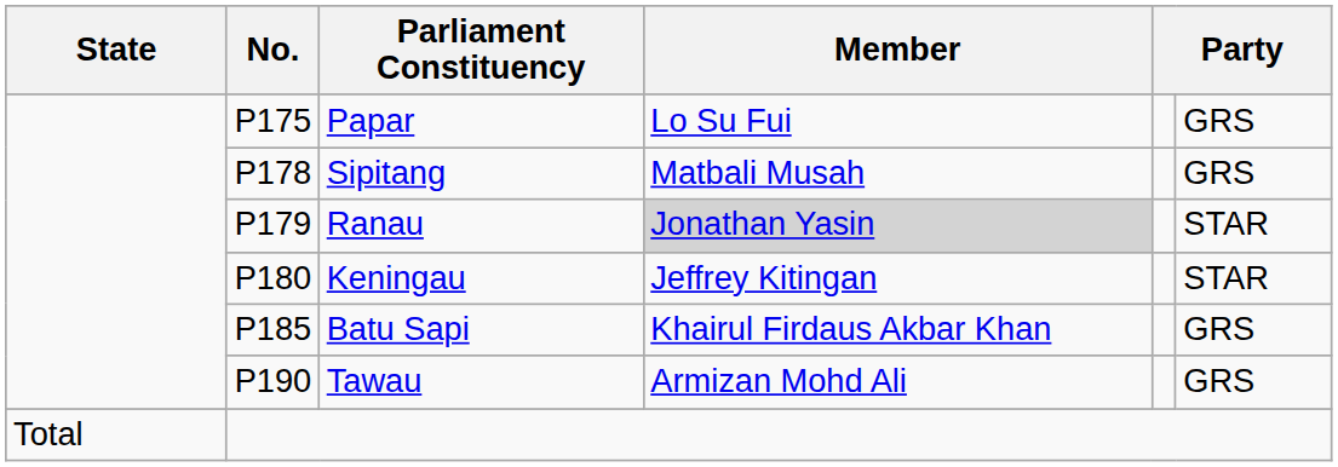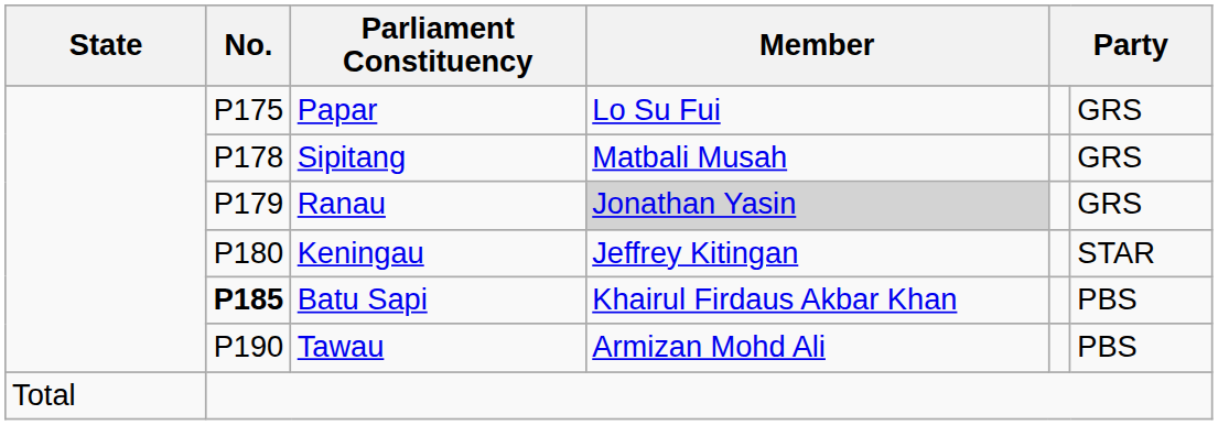Ranau | column 6: STAR -> GRS
Batu Sapi | No.: normal -> bold
Batu Sapi | column 6: GRS -> PBS
Tawau | column 6: GRS -> PBS
